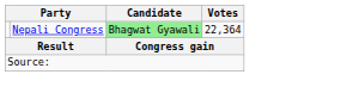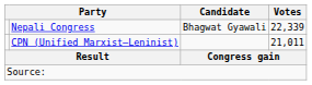Nepali Congress | Candidate: lightgreen background -> no background
Nepali Congress | Votes: 22,364 -> 22,339
+ row: CPN (Unified Marxist–Leninist) | 21,011
